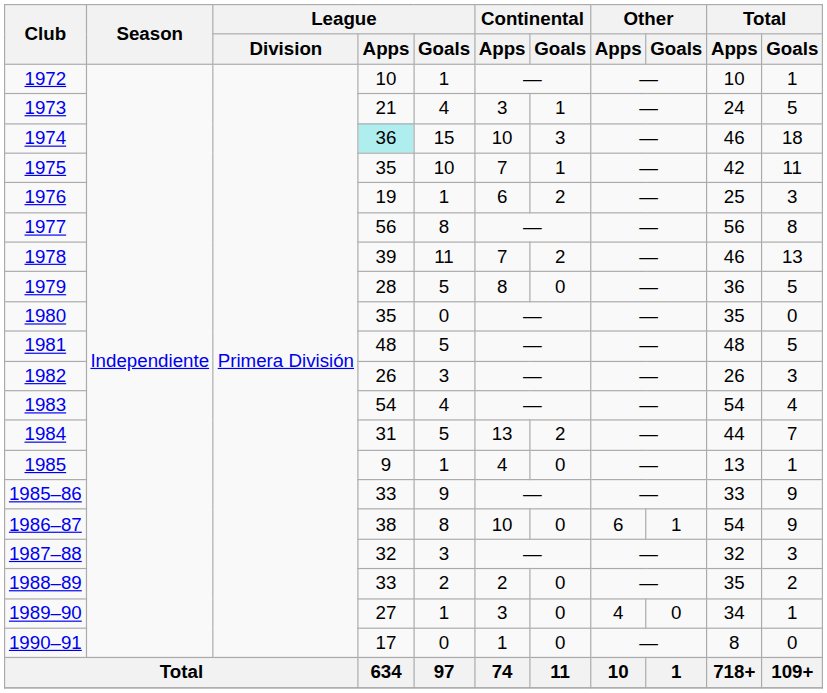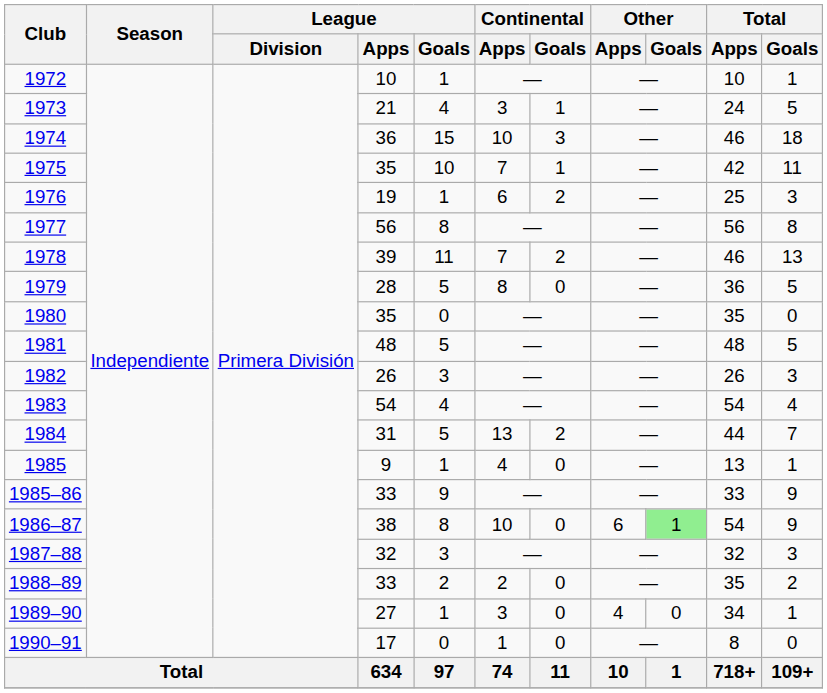1974 | League / Apps: paleturquoise background -> no background
1986–87 | Other / Goals: no background -> lightgreen background
